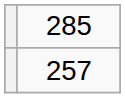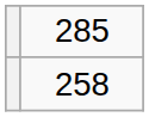row 2 | column 2: 257 -> 258
